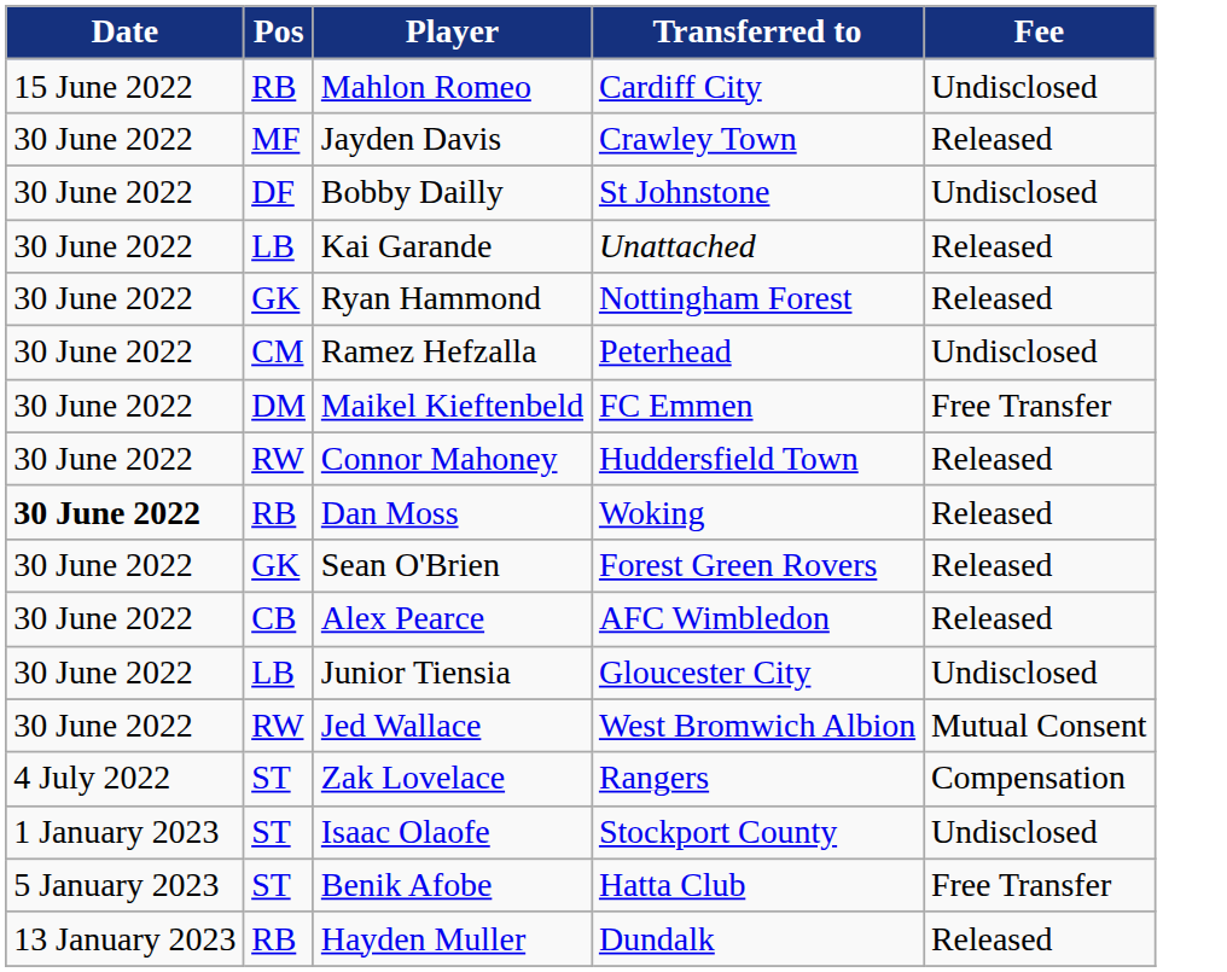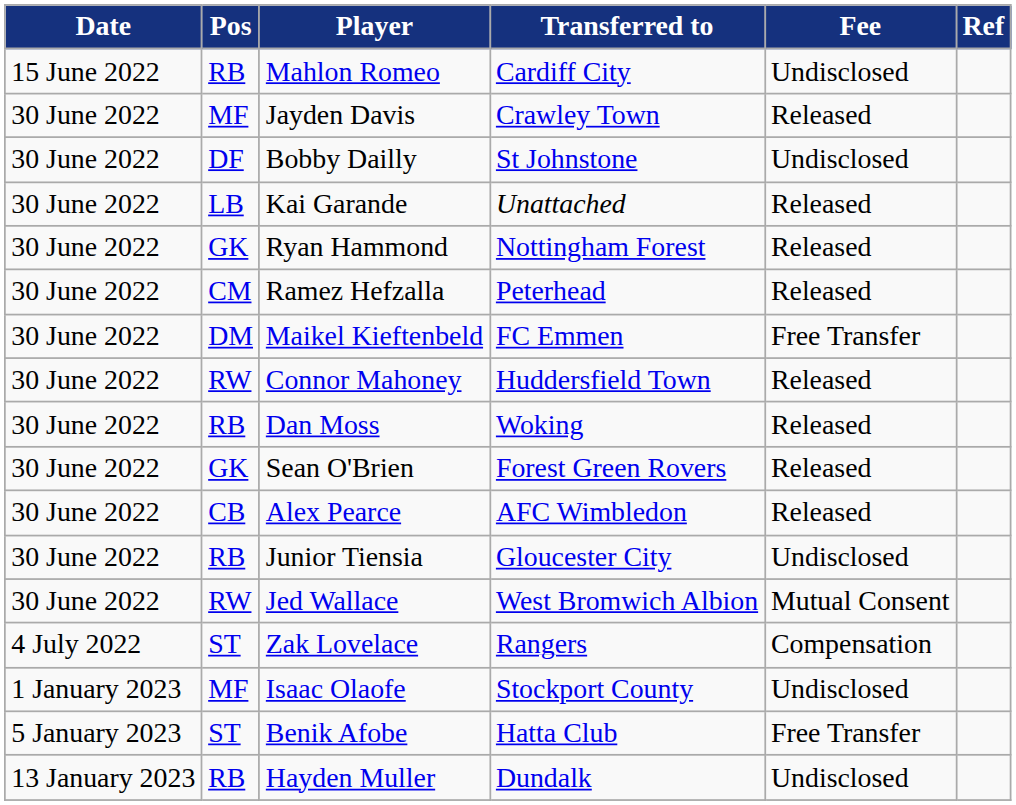+ column: Ref
Ramez Hefzalla | Fee: Undisclosed -> Released
Dan Moss | Date: bold -> normal
Junior Tiensia | Pos: LB -> RB
Isaac Olaofe | Pos: ST -> MF
Hayden Muller | Fee: Released -> Undisclosed
